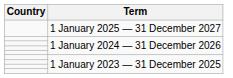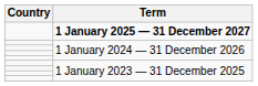row 2 | Term: normal -> bold
